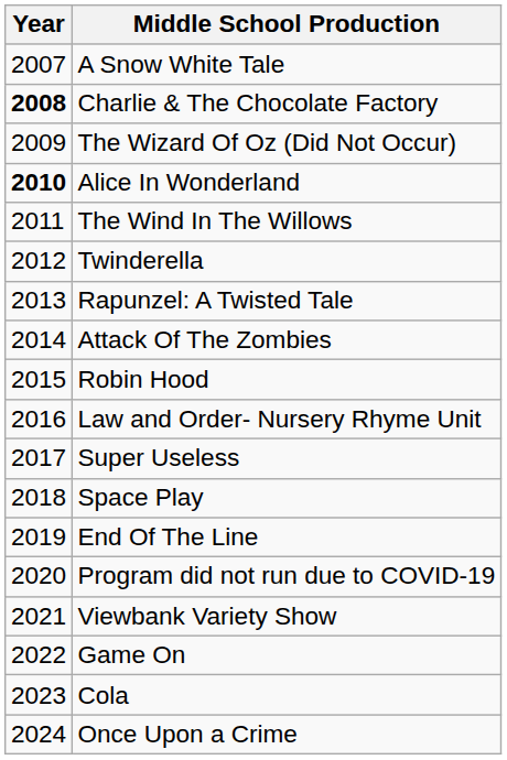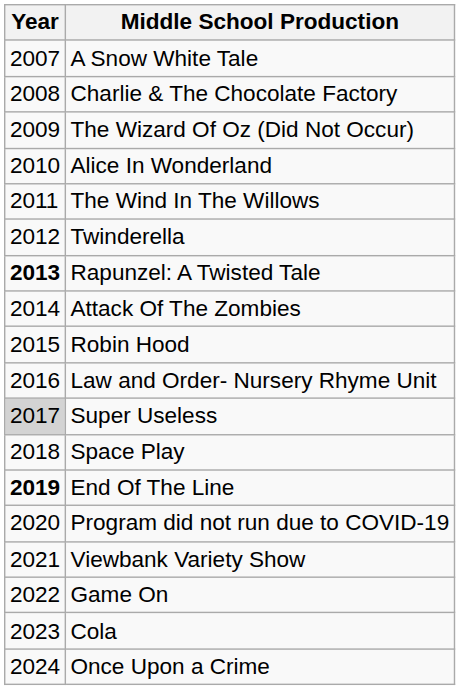Charlie & The Chocolate Factory | Year: bold -> normal
Alice In Wonderland | Year: bold -> normal
Rapunzel: A Twisted Tale | Year: normal -> bold
Super Useless | Year: no background -> lightgrey background
End Of The Line | Year: normal -> bold
